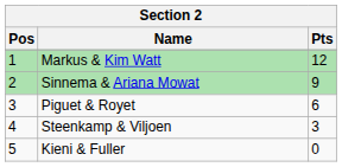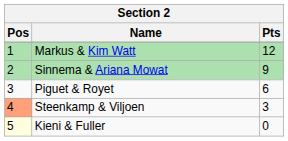Steenkamp & Viljoen | Pos: no background -> lightsalmon background
Kieni & Fuller | Pos: no background -> lightyellow background
